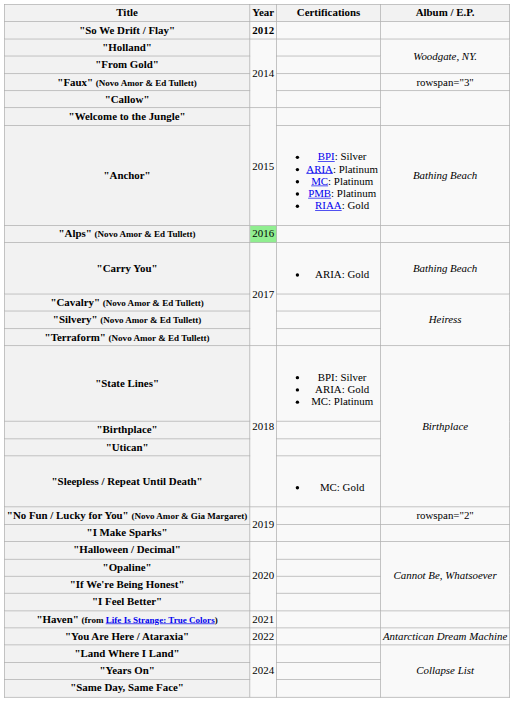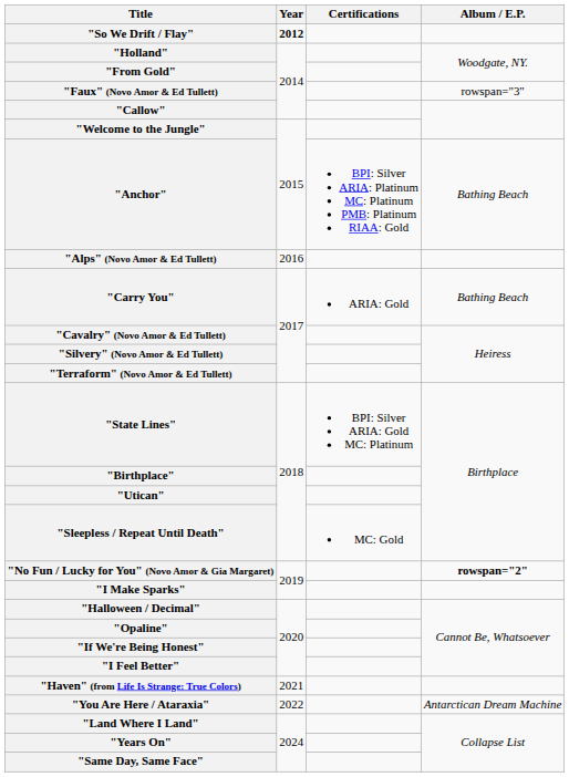"Alps" (Novo Amor & Ed Tullett) | Year: lightgreen background -> no background
"No Fun / Lucky for You" (Novo Amor & Gia Margaret) | Album / E.P.: normal -> bold
